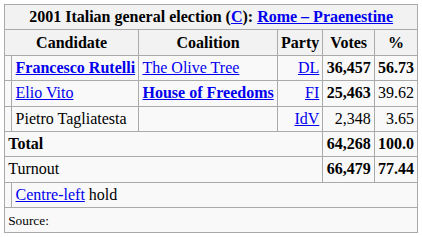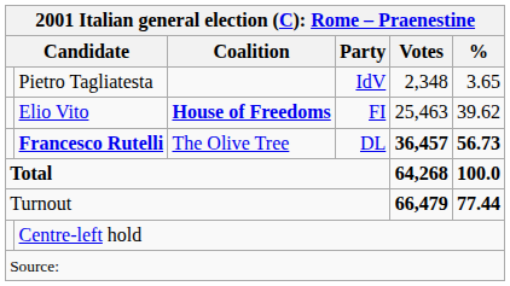rows swapped: Francesco Rutelli <-> Pietro Tagliatesta
Elio Vito | Votes: bold -> normal
